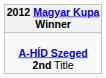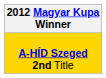row 2 | column 1: no background -> gold background
